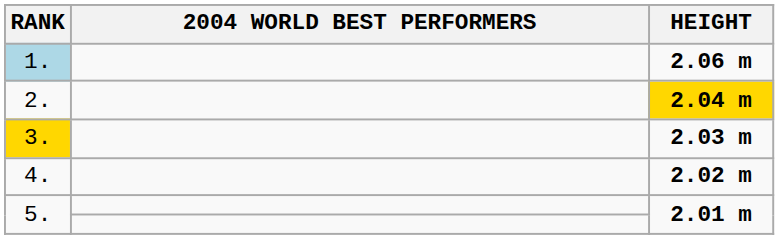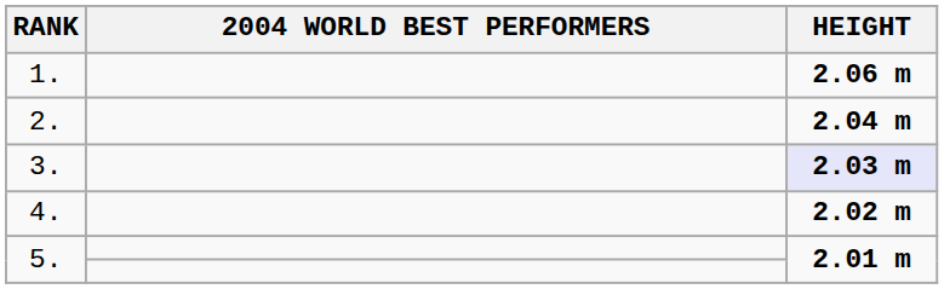1. | RANK: lightblue background -> no background
2. | HEIGHT: gold background -> no background
3. | RANK: gold background -> no background
3. | HEIGHT: no background -> lavender background
